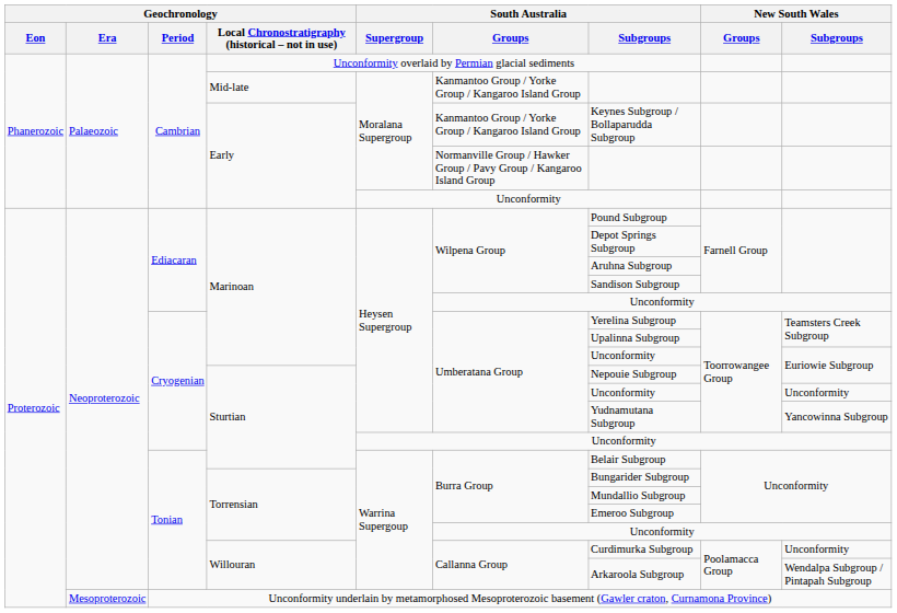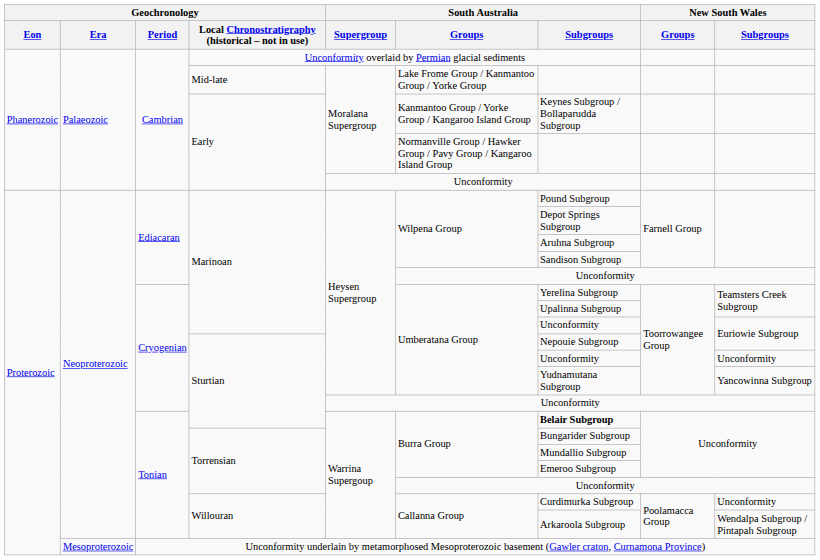Mid-late | South Australia / Groups: Kanmantoo Group / Yorke Group / Kangaroo Island Group -> Lake Frome Group / Kanmantoo Group / Yorke Group
Tonian / Sturtian | South Australia / Subgroups: normal -> bold
